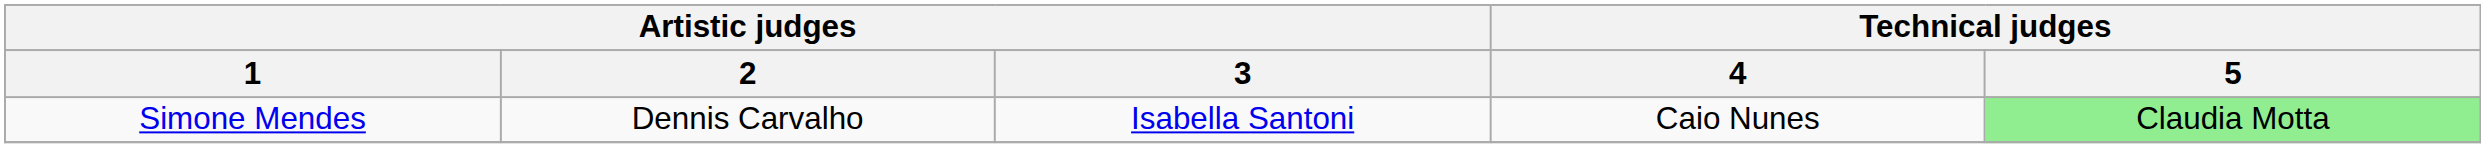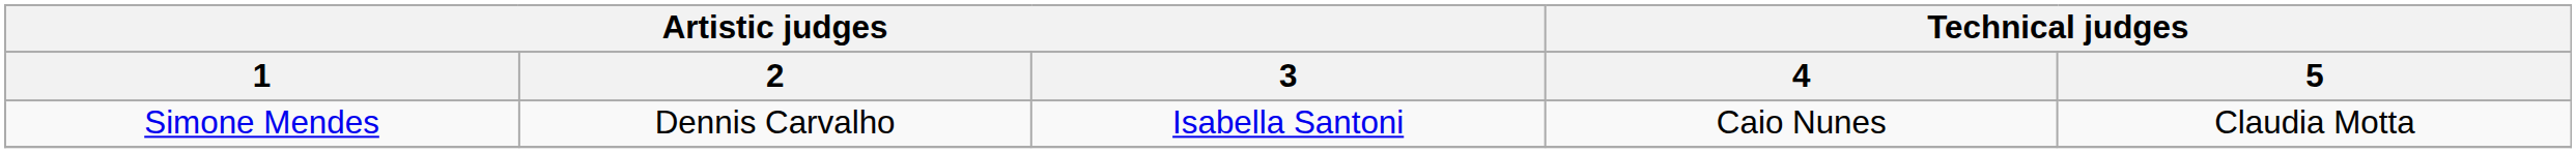Simone Mendes | Technical judges / 5: lightgreen background -> no background
